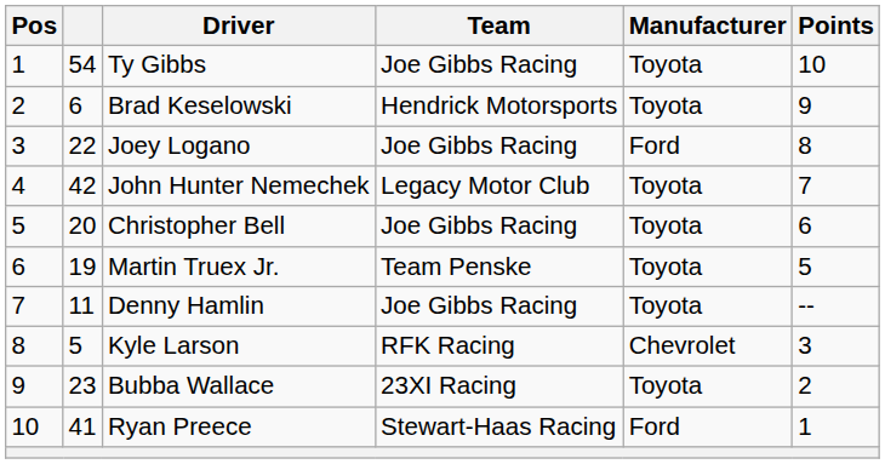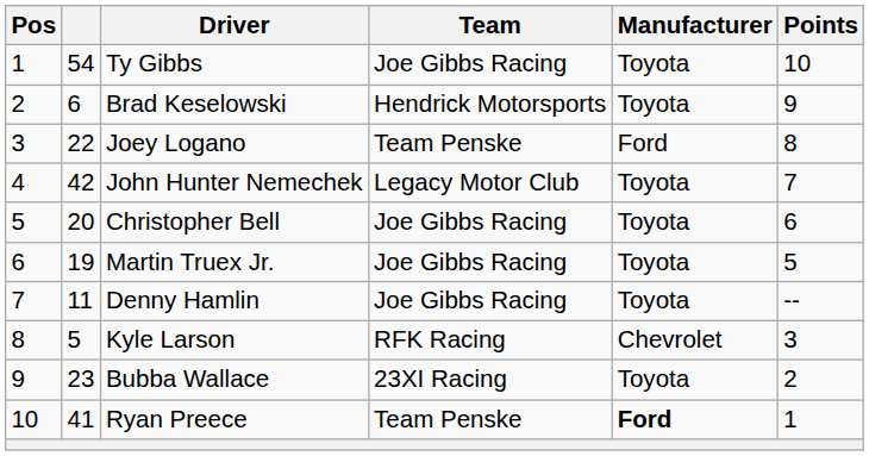Joey Logano | Team: Joe Gibbs Racing -> Team Penske
Martin Truex Jr. | Team: Team Penske -> Joe Gibbs Racing
Ryan Preece | Team: Stewart-Haas Racing -> Team Penske
Ryan Preece | Manufacturer: normal -> bold
